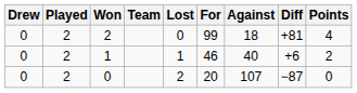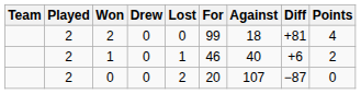columns swapped: Team <-> Drew
